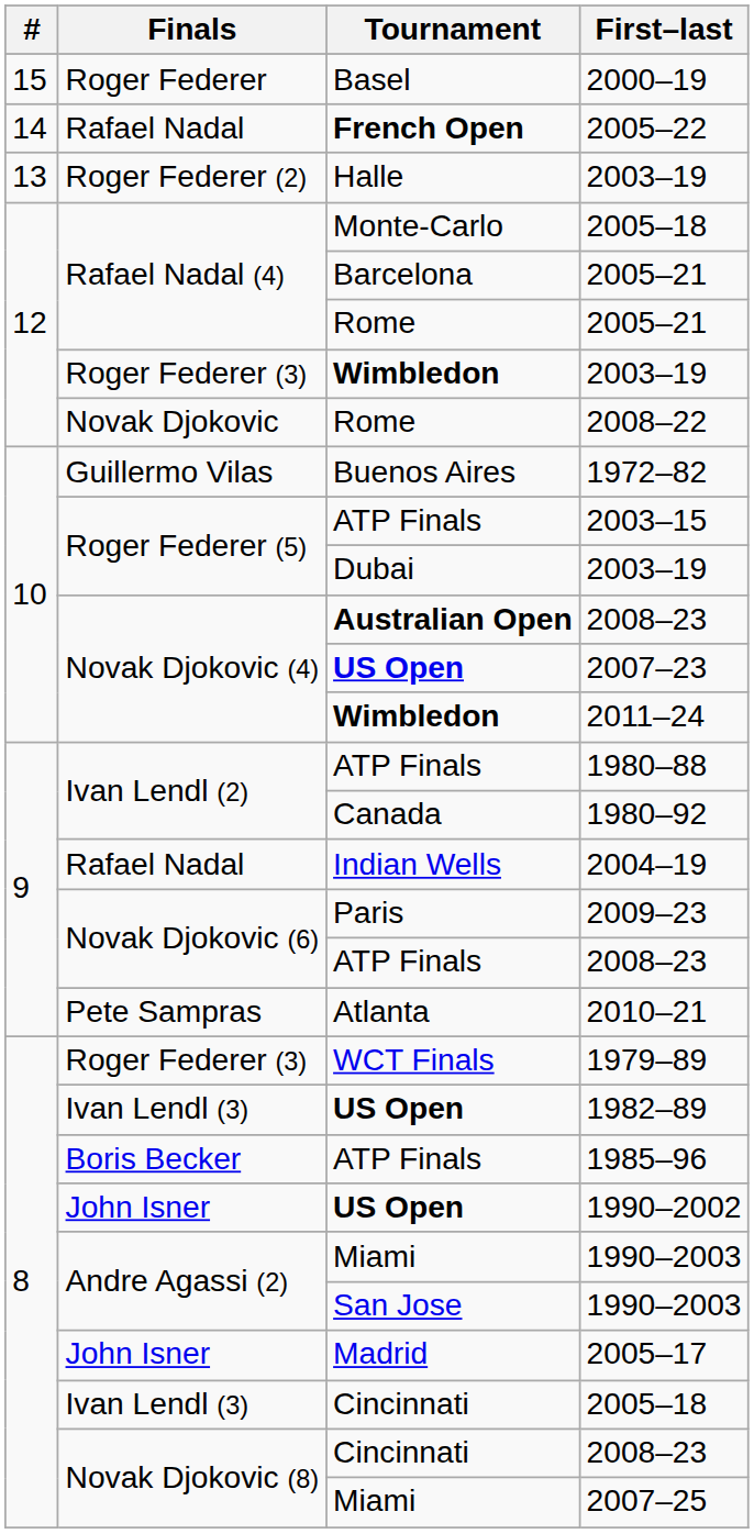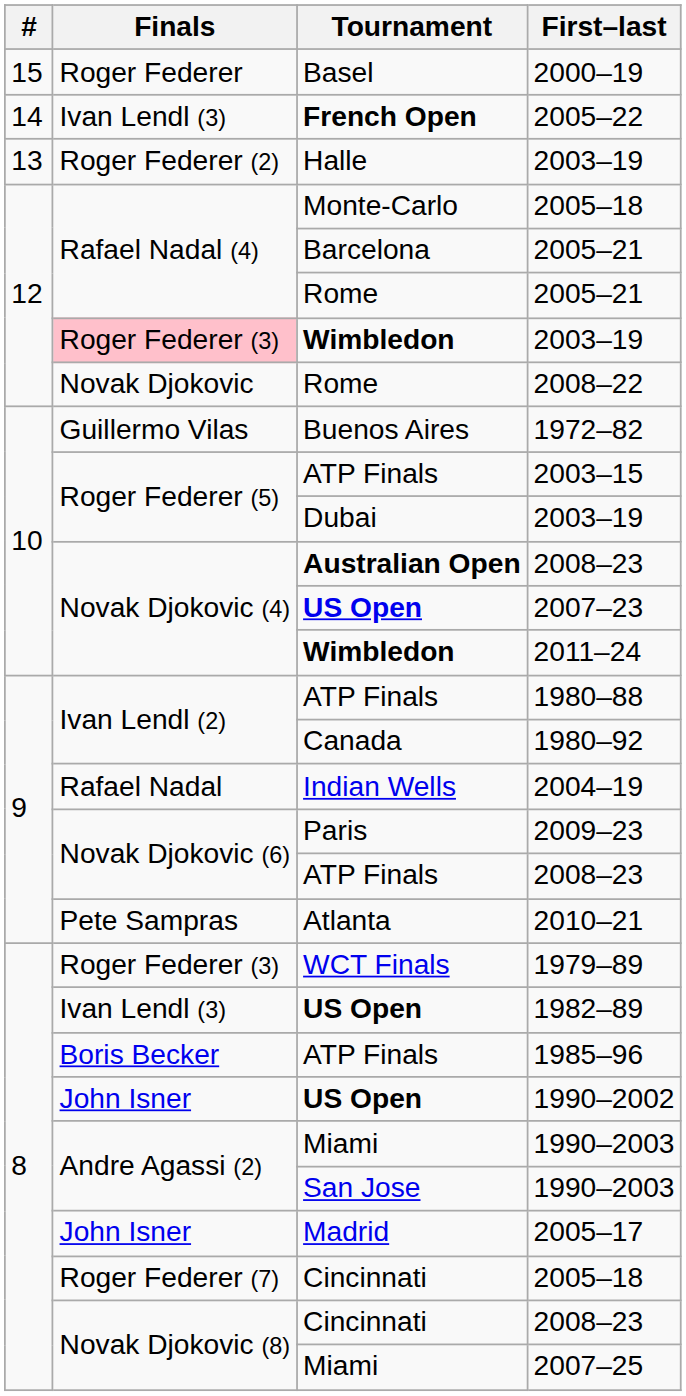2005–22 | Finals: Rafael Nadal -> Ivan Lendl (3)
Wimbledon / 2003–19 | Finals: no background -> pink background
Cincinnati / 2005–18 | Finals: Ivan Lendl (3) -> Roger Federer (7)
